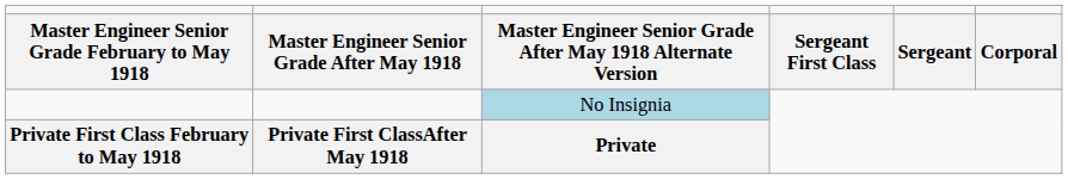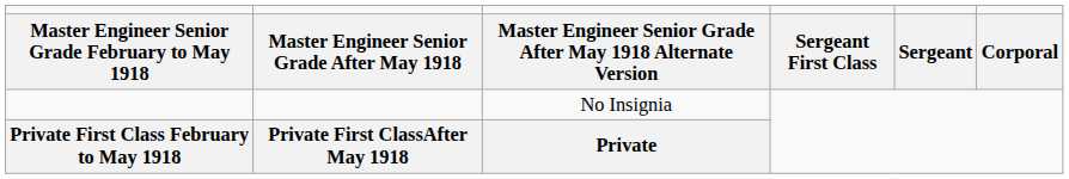No Insignia | column 3: lightblue background -> no background
